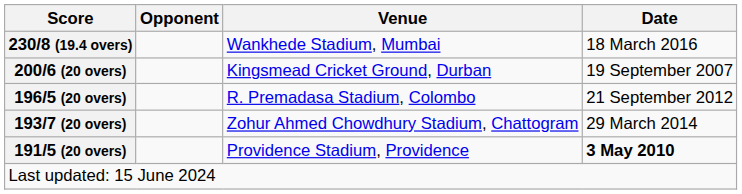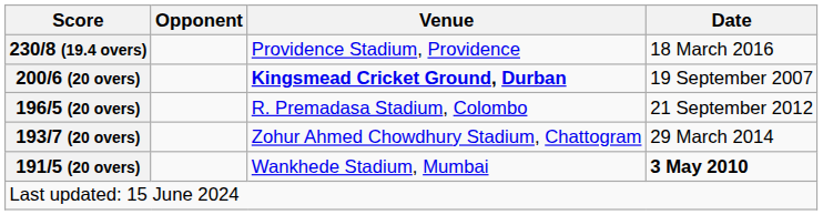230/8 (19.4 overs) | Venue: Wankhede Stadium, Mumbai -> Providence Stadium, Providence
200/6 (20 overs) | Venue: normal -> bold
191/5 (20 overs) | Venue: Providence Stadium, Providence -> Wankhede Stadium, Mumbai
